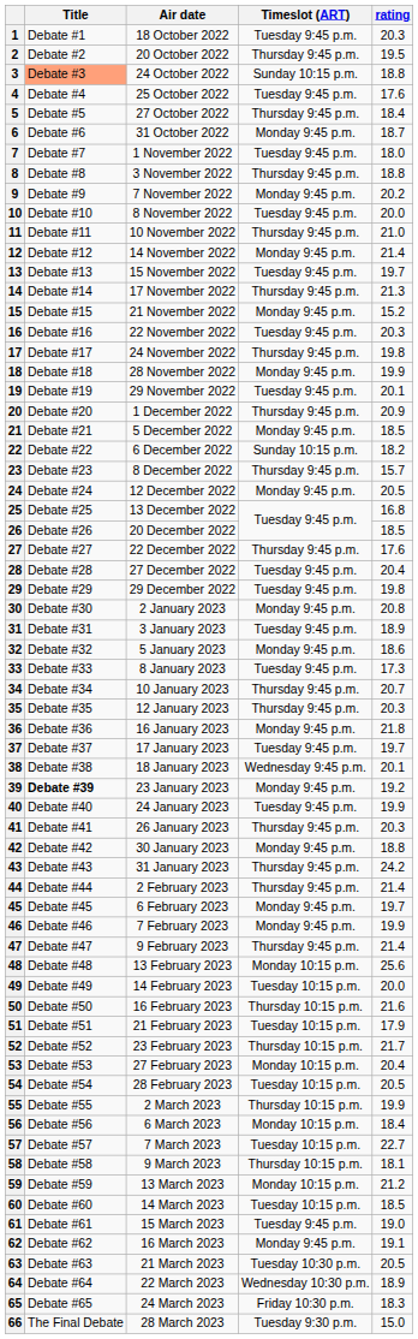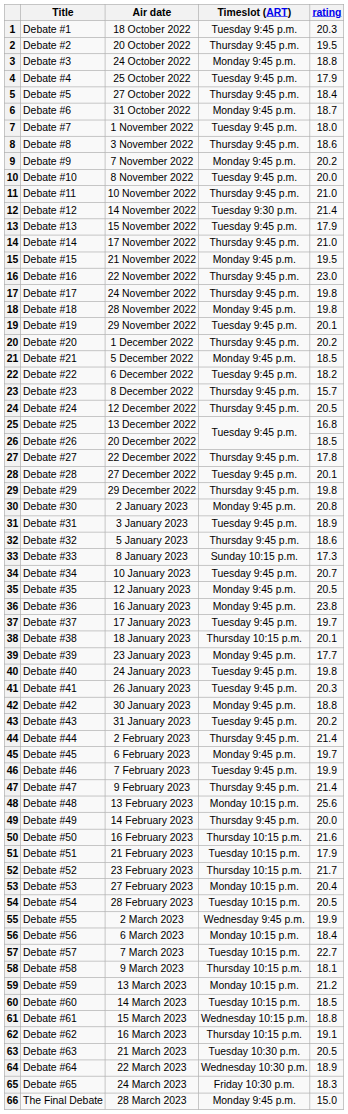3 | Title: lightsalmon background -> no background
3 | Timeslot (ART): Sunday 10:15 p.m. -> Monday 9:45 p.m.
4 | rating: 17.6 -> 17.9
8 | rating: 18.8 -> 18.6
12 | Timeslot (ART): Monday 9:45 p.m. -> Tuesday 9:30 p.m.
13 | rating: 19.7 -> 17.9
14 | rating: 21.3 -> 21.0
15 | rating: 15.2 -> 19.5
16 | Timeslot (ART): Tuesday 9:45 p.m. -> Thursday 9:45 p.m.
16 | rating: 20.3 -> 23.0
18 | rating: 19.9 -> 19.8
20 | rating: 20.9 -> 20.2
22 | Timeslot (ART): Sunday 10:15 p.m. -> Tuesday 9:45 p.m.
24 | Timeslot (ART): Monday 9:45 p.m. -> Thursday 9:45 p.m.
27 | rating: 17.6 -> 17.8
28 | rating: 20.4 -> 20.1
29 | Timeslot (ART): Tuesday 9:45 p.m. -> Thursday 9:45 p.m.
32 | Timeslot (ART): Monday 9:45 p.m. -> Thursday 9:45 p.m.
33 | Timeslot (ART): Tuesday 9:45 p.m. -> Sunday 10:15 p.m.
34 | Timeslot (ART): Thursday 9:45 p.m. -> Tuesday 9:45 p.m.
35 | Timeslot (ART): Thursday 9:45 p.m. -> Monday 9:45 p.m.
35 | rating: 20.3 -> 20.5
36 | rating: 21.8 -> 23.8
38 | Timeslot (ART): Wednesday 9:45 p.m. -> Thursday 10:15 p.m.
39 | Title: bold -> normal
39 | rating: 19.2 -> 17.7
40 | rating: 19.9 -> 19.8
41 | Timeslot (ART): Thursday 9:45 p.m. -> Tuesday 9:45 p.m.
43 | Timeslot (ART): Thursday 9:45 p.m. -> Tuesday 9:45 p.m.
43 | rating: 24.2 -> 20.2
46 | Timeslot (ART): Monday 9:45 p.m. -> Tuesday 9:45 p.m.
49 | Timeslot (ART): Tuesday 10:15 p.m. -> Thursday 9:45 p.m.
55 | Timeslot (ART): Thursday 10:15 p.m. -> Wednesday 9:45 p.m.
61 | Timeslot (ART): Tuesday 9:45 p.m. -> Wednesday 10:15 p.m.
61 | rating: 19.0 -> 18.8
62 | Timeslot (ART): Monday 9:45 p.m. -> Thursday 10:15 p.m.
66 | Timeslot (ART): Tuesday 9:30 p.m. -> Monday 9:45 p.m.
